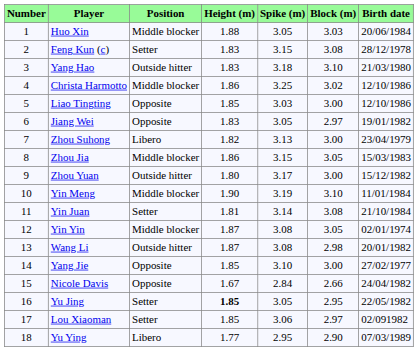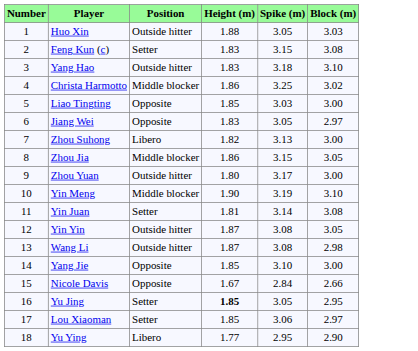- column: Birth date | 20/06/1984 | 28/12/1978 | 21/03/1980 | 12/10/1986 | 12/10/1986 | 19/01/1982 | 23/04/1979 | 15/03/1983 | 15/12/1982 | 11/01/1984 | 21/10/1984 | 02/01/1974 | 20/01/1982 | 27/02/1977 | 24/04/1982 | 22/05/1982 | 02/091982 | 07/03/1989
Huo Xin | Position: Middle blocker -> Outside hitter
Yin Yin | Position: Middle blocker -> Outside hitter
